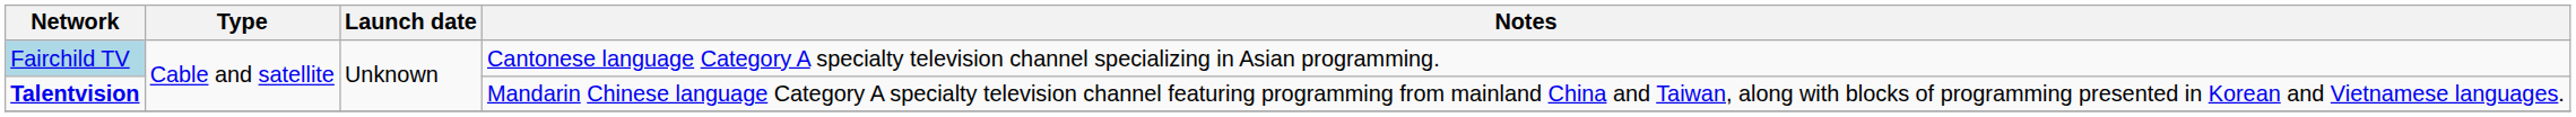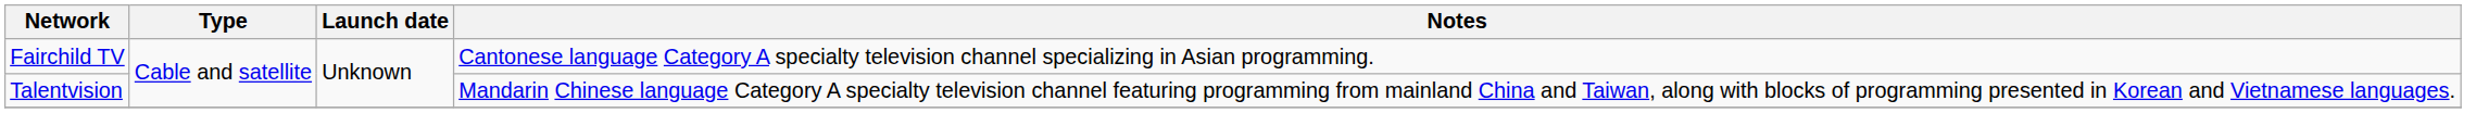Fairchild TV | Network: lightblue background -> no background
Talentvision | Network: bold -> normal
